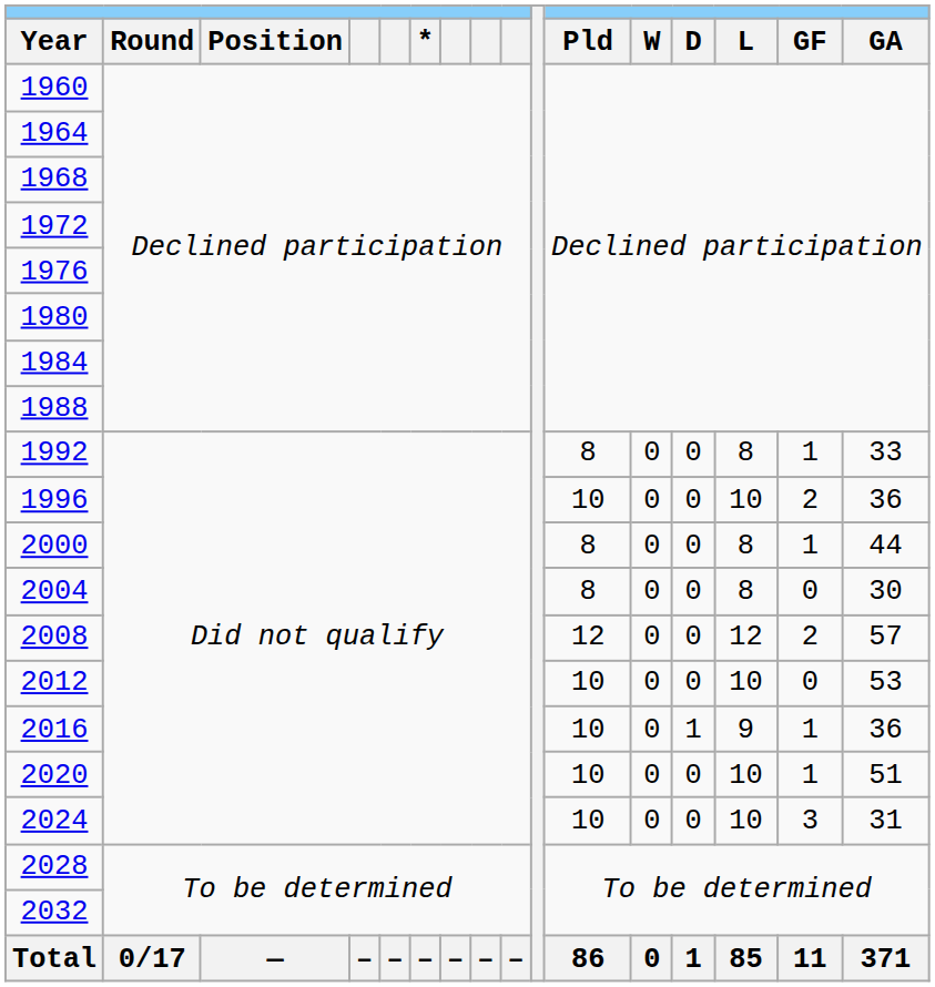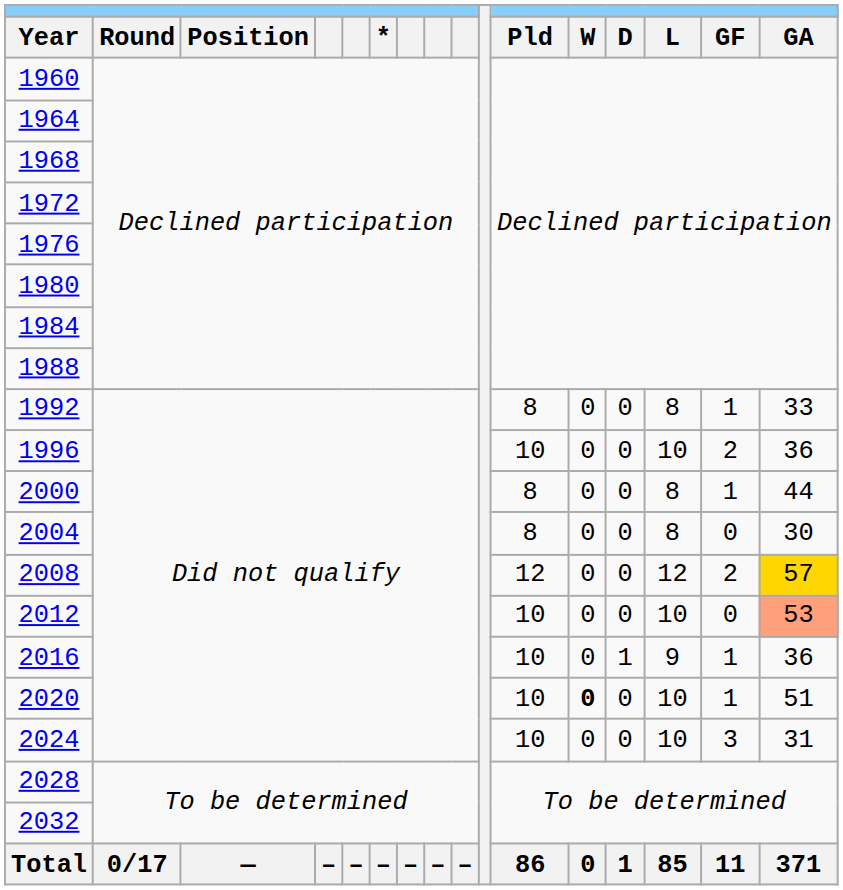2008 | GA: no background -> gold background
2012 | GA: no background -> lightsalmon background
2020 | W: normal -> bold
